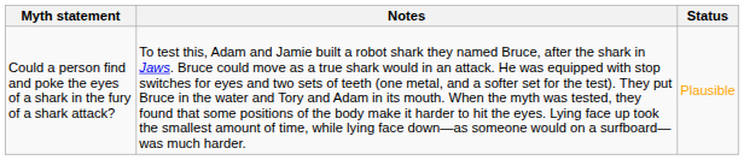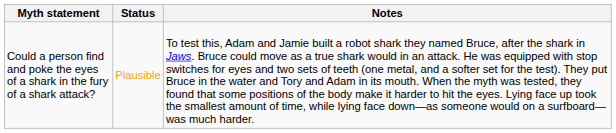columns swapped: Status <-> Notes
